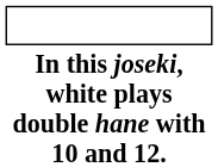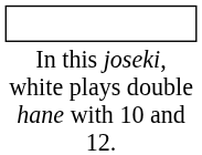row 1 | column 1: bold -> normal
